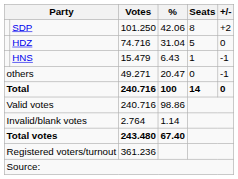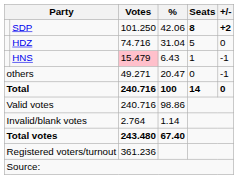SDP | Seats: normal -> bold
SDP | +/-: normal -> bold
HNS | Votes: no background -> pink background
